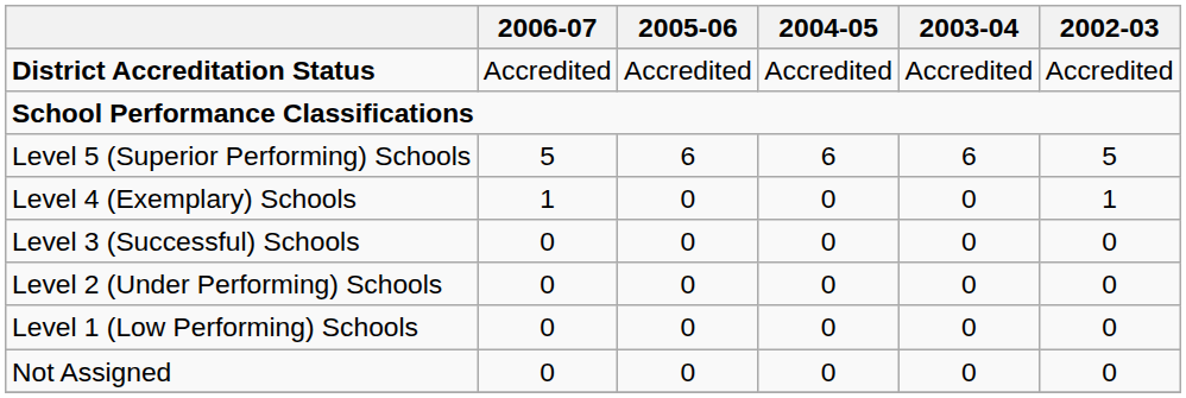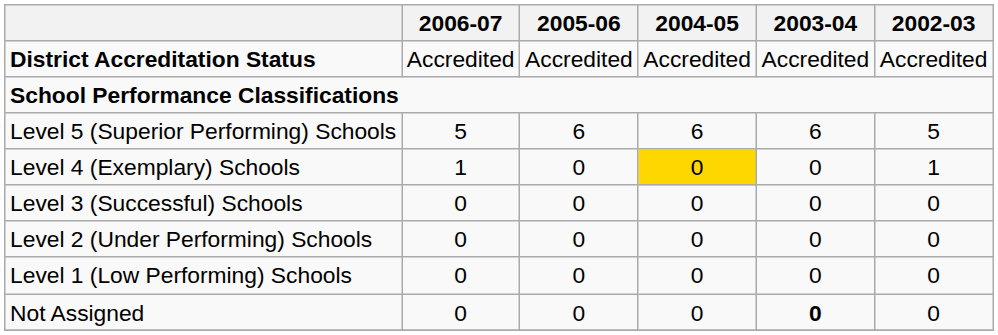Level 4 (Exemplary) Schools | 2004-05: no background -> gold background
Not Assigned | 2003-04: normal -> bold
